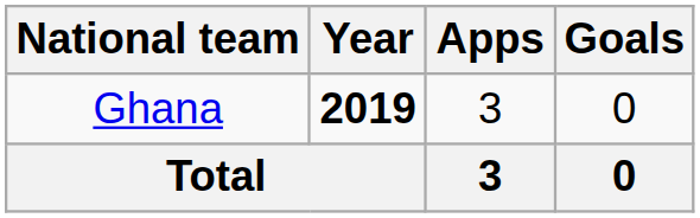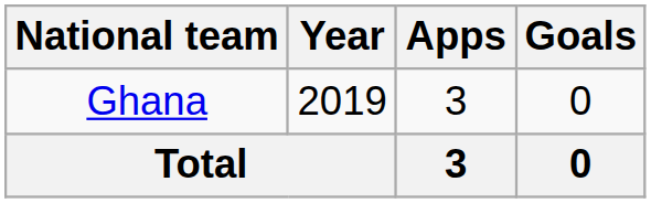Ghana | Year: bold -> normal
